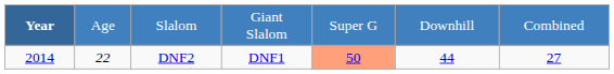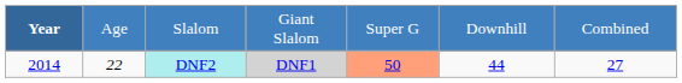2014 | column 3: no background -> paleturquoise background
2014 | column 4: no background -> lightgrey background
